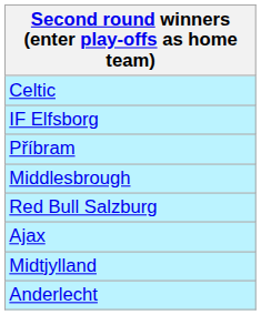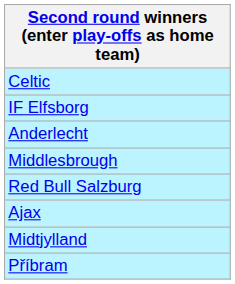row 4 | column 1: Příbram -> Anderlecht
row 9 | column 1: Anderlecht -> Příbram
